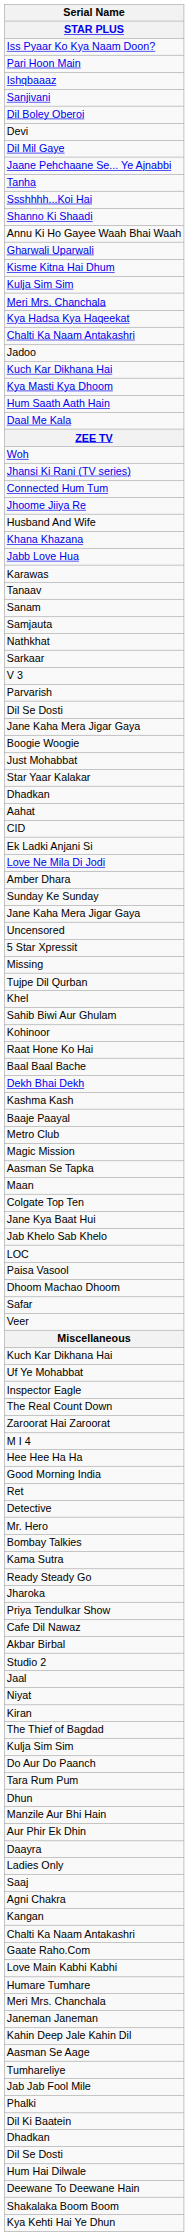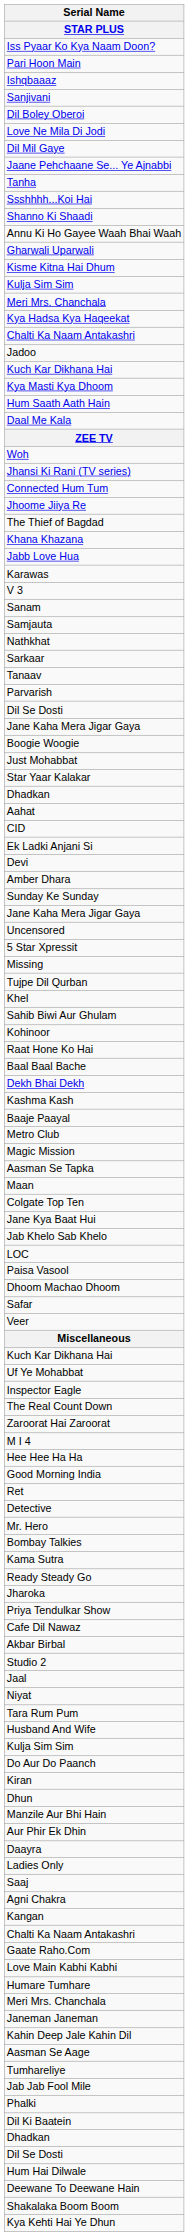row 8 | column 1: Devi -> Love Ne Mila Di Jodi
row 31 | column 1: Husband And Wife -> The Thief of Bagdad
row 35 | column 1: Tanaav -> V 3
row 40 | column 1: V 3 -> Tanaav
row 51 | column 1: Love Ne Mila Di Jodi -> Devi
row 101 | column 1: Kiran -> Tara Rum Pum
row 102 | column 1: The Thief of Bagdad -> Husband And Wife
row 105 | column 1: Tara Rum Pum -> Kiran
